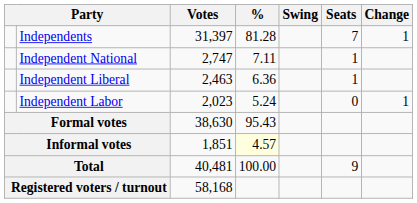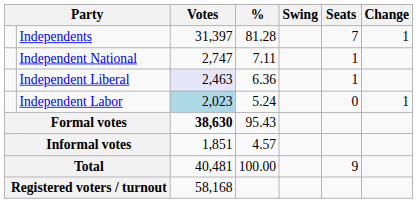Independent Liberal | Votes: no background -> lavender background
Independent Labor | Votes: no background -> lightblue background
Formal votes | Votes: normal -> bold
Informal votes | %: lightyellow background -> no background
